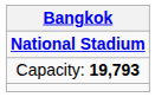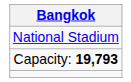row 2 | column 1: bold -> normal
